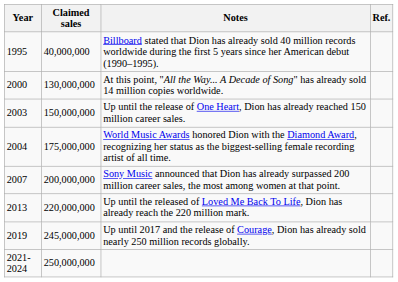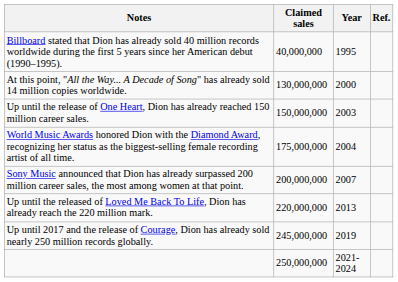columns swapped: Year <-> Notes
